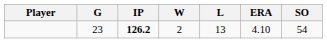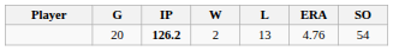row 2 | G: 23 -> 20
row 2 | ERA: 4.10 -> 4.76
